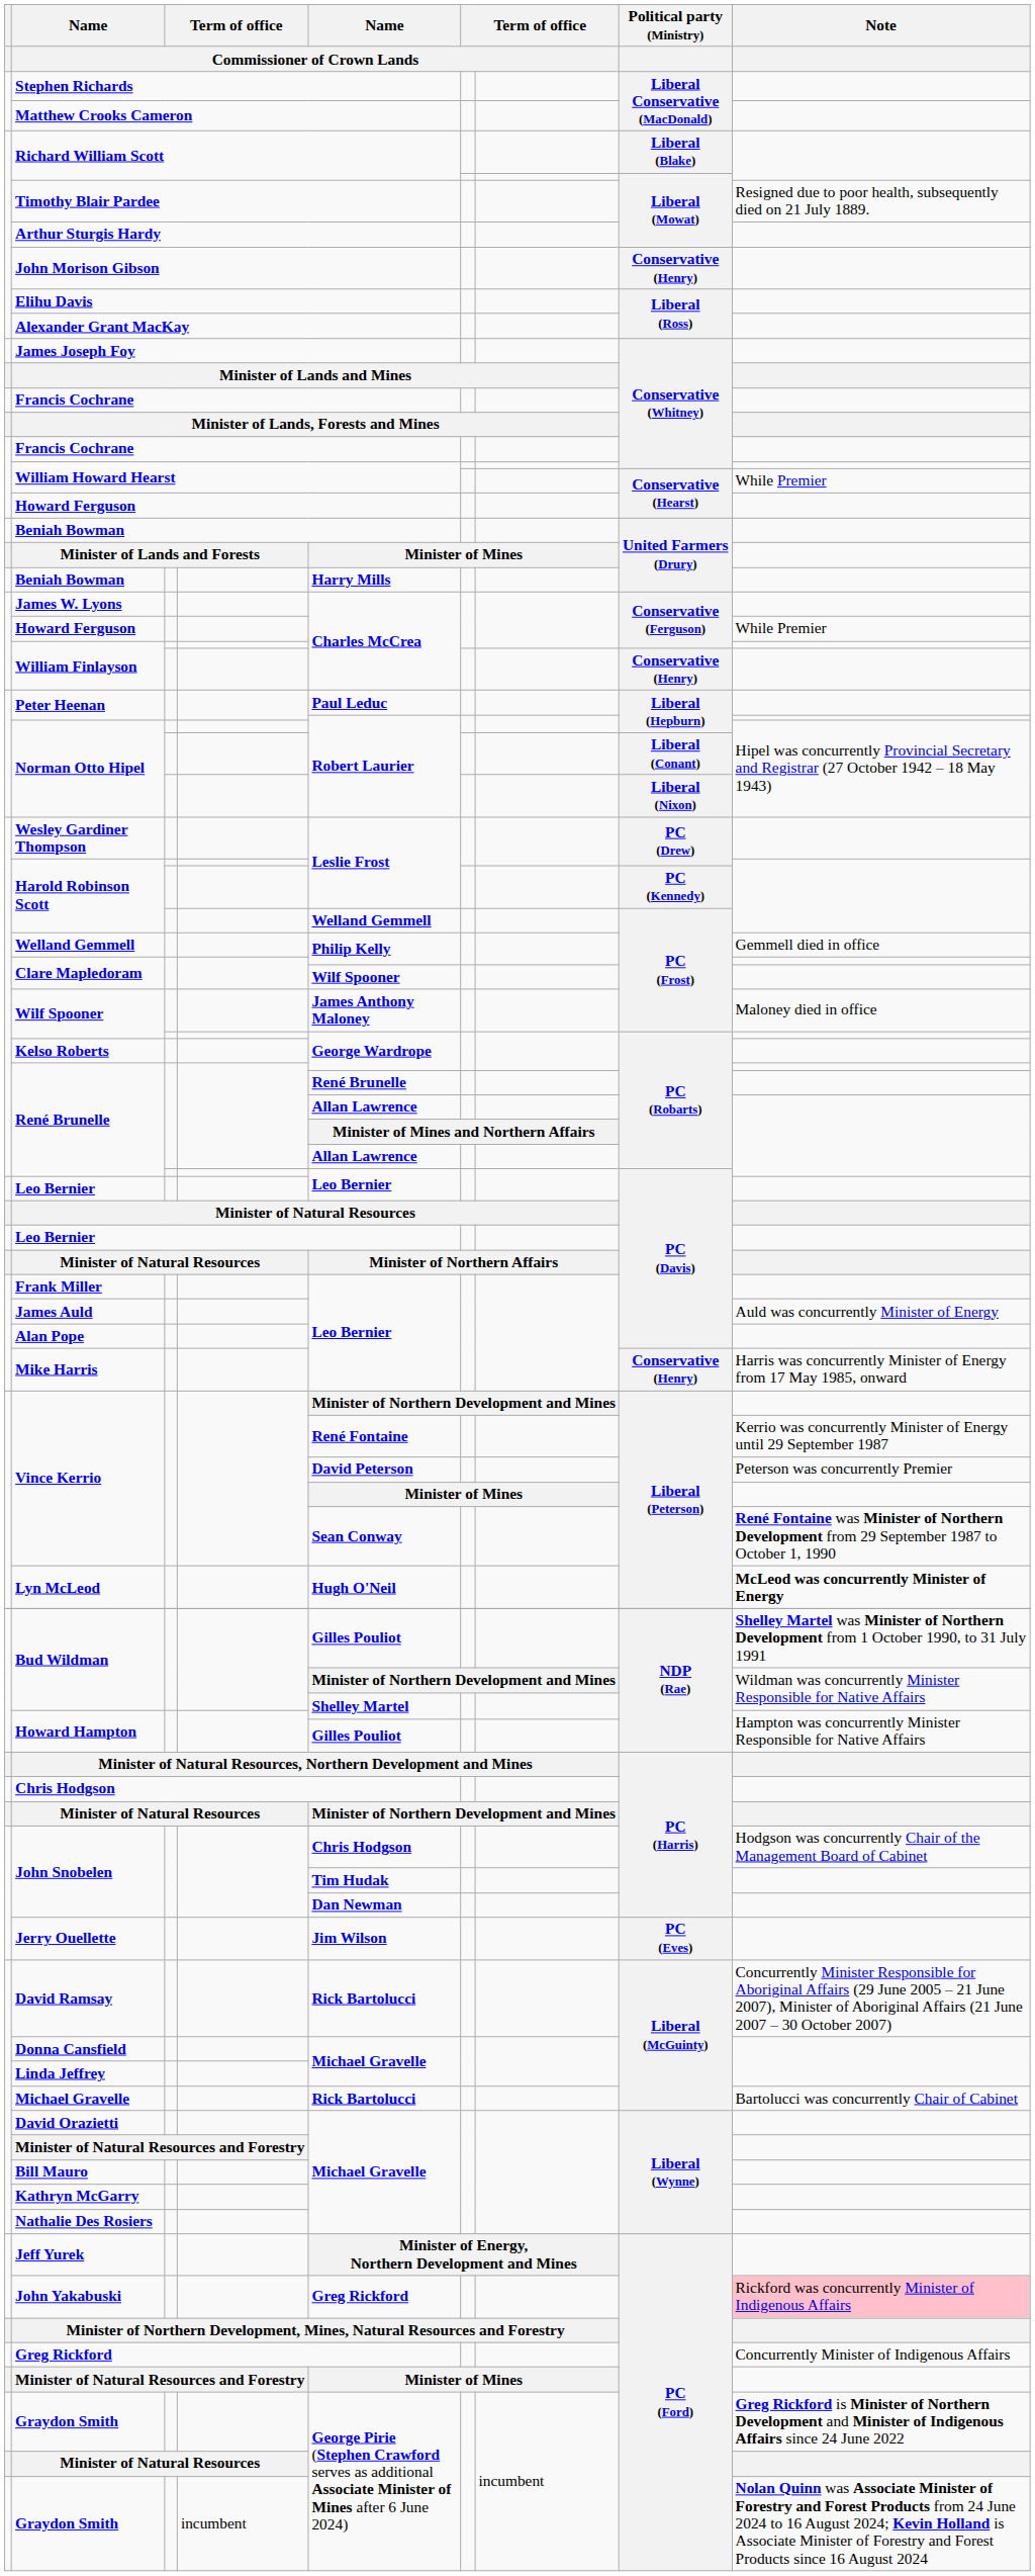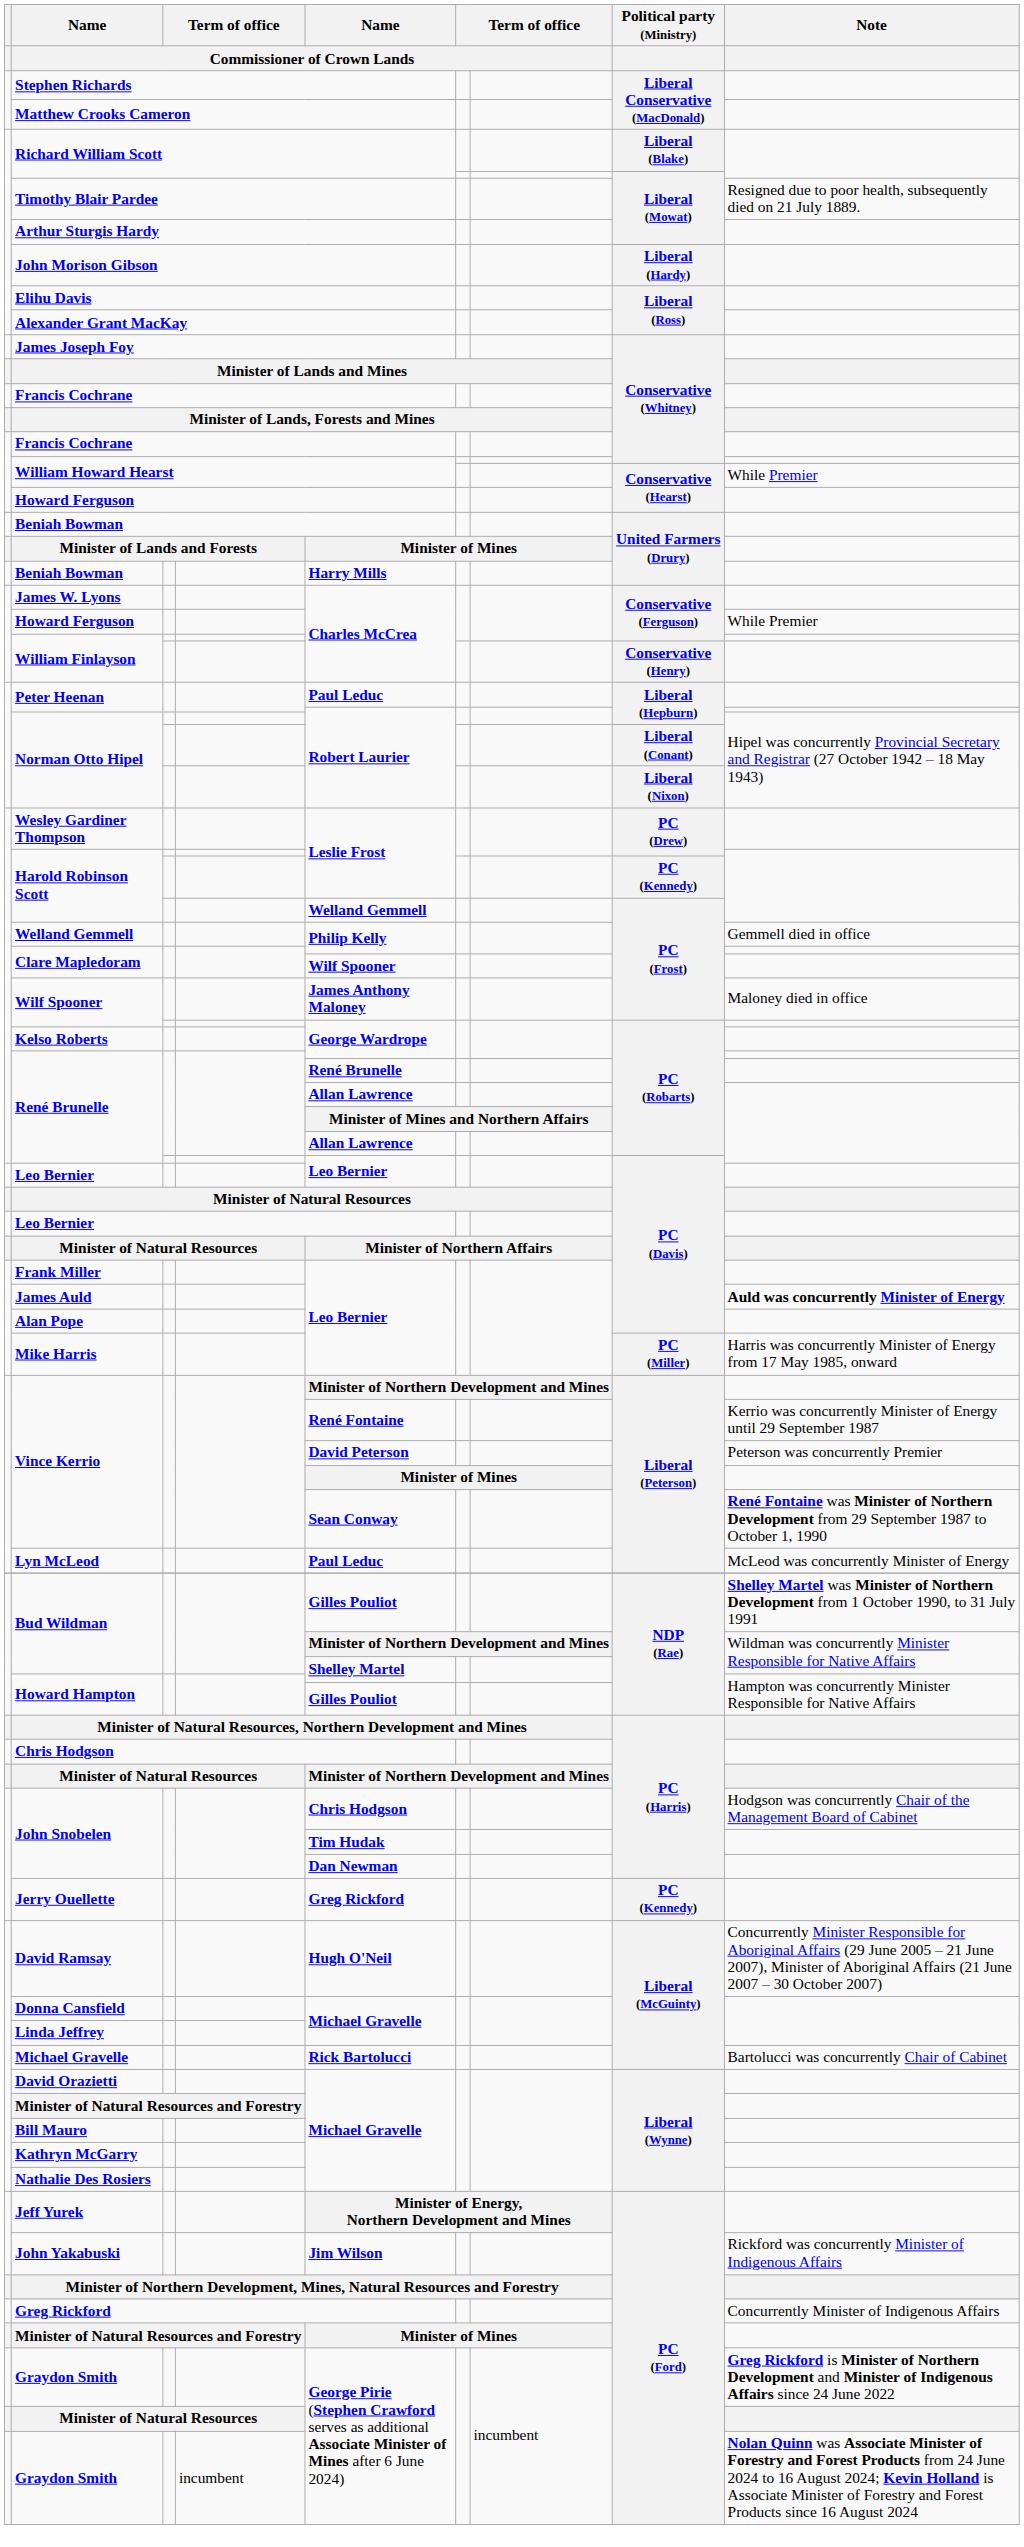John Morison Gibson | Political party (Ministry): Conservative (Henry) -> Liberal (Hardy)
James Auld | Note: normal -> bold
Mike Harris | Political party (Ministry): Conservative (Henry) -> PC (Miller)
Lyn McLeod | column 5: Hugh O'Neil -> Paul Leduc
Lyn McLeod | Note: bold -> normal
Jerry Ouellette | column 5: Jim Wilson -> Greg Rickford
Jerry Ouellette | Political party (Ministry): PC (Eves) -> PC (Kennedy)
David Ramsay | column 5: Rick Bartolucci -> Hugh O'Neil
John Yakabuski | column 5: Greg Rickford -> Jim Wilson
John Yakabuski | Note: pink background -> no background
